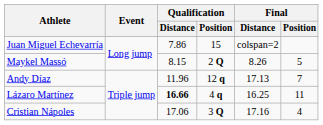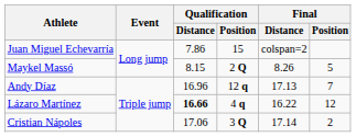Andy Díaz | Qualification / Distance: 11.96 -> 16.96
Lázaro Martínez | Final / Distance: 16.25 -> 16.22
Lázaro Martínez | Final / Position: 11 -> 12
Cristian Nápoles | Final / Distance: 17.16 -> 17.14
Cristian Nápoles | Final / Position: 4 -> 2
